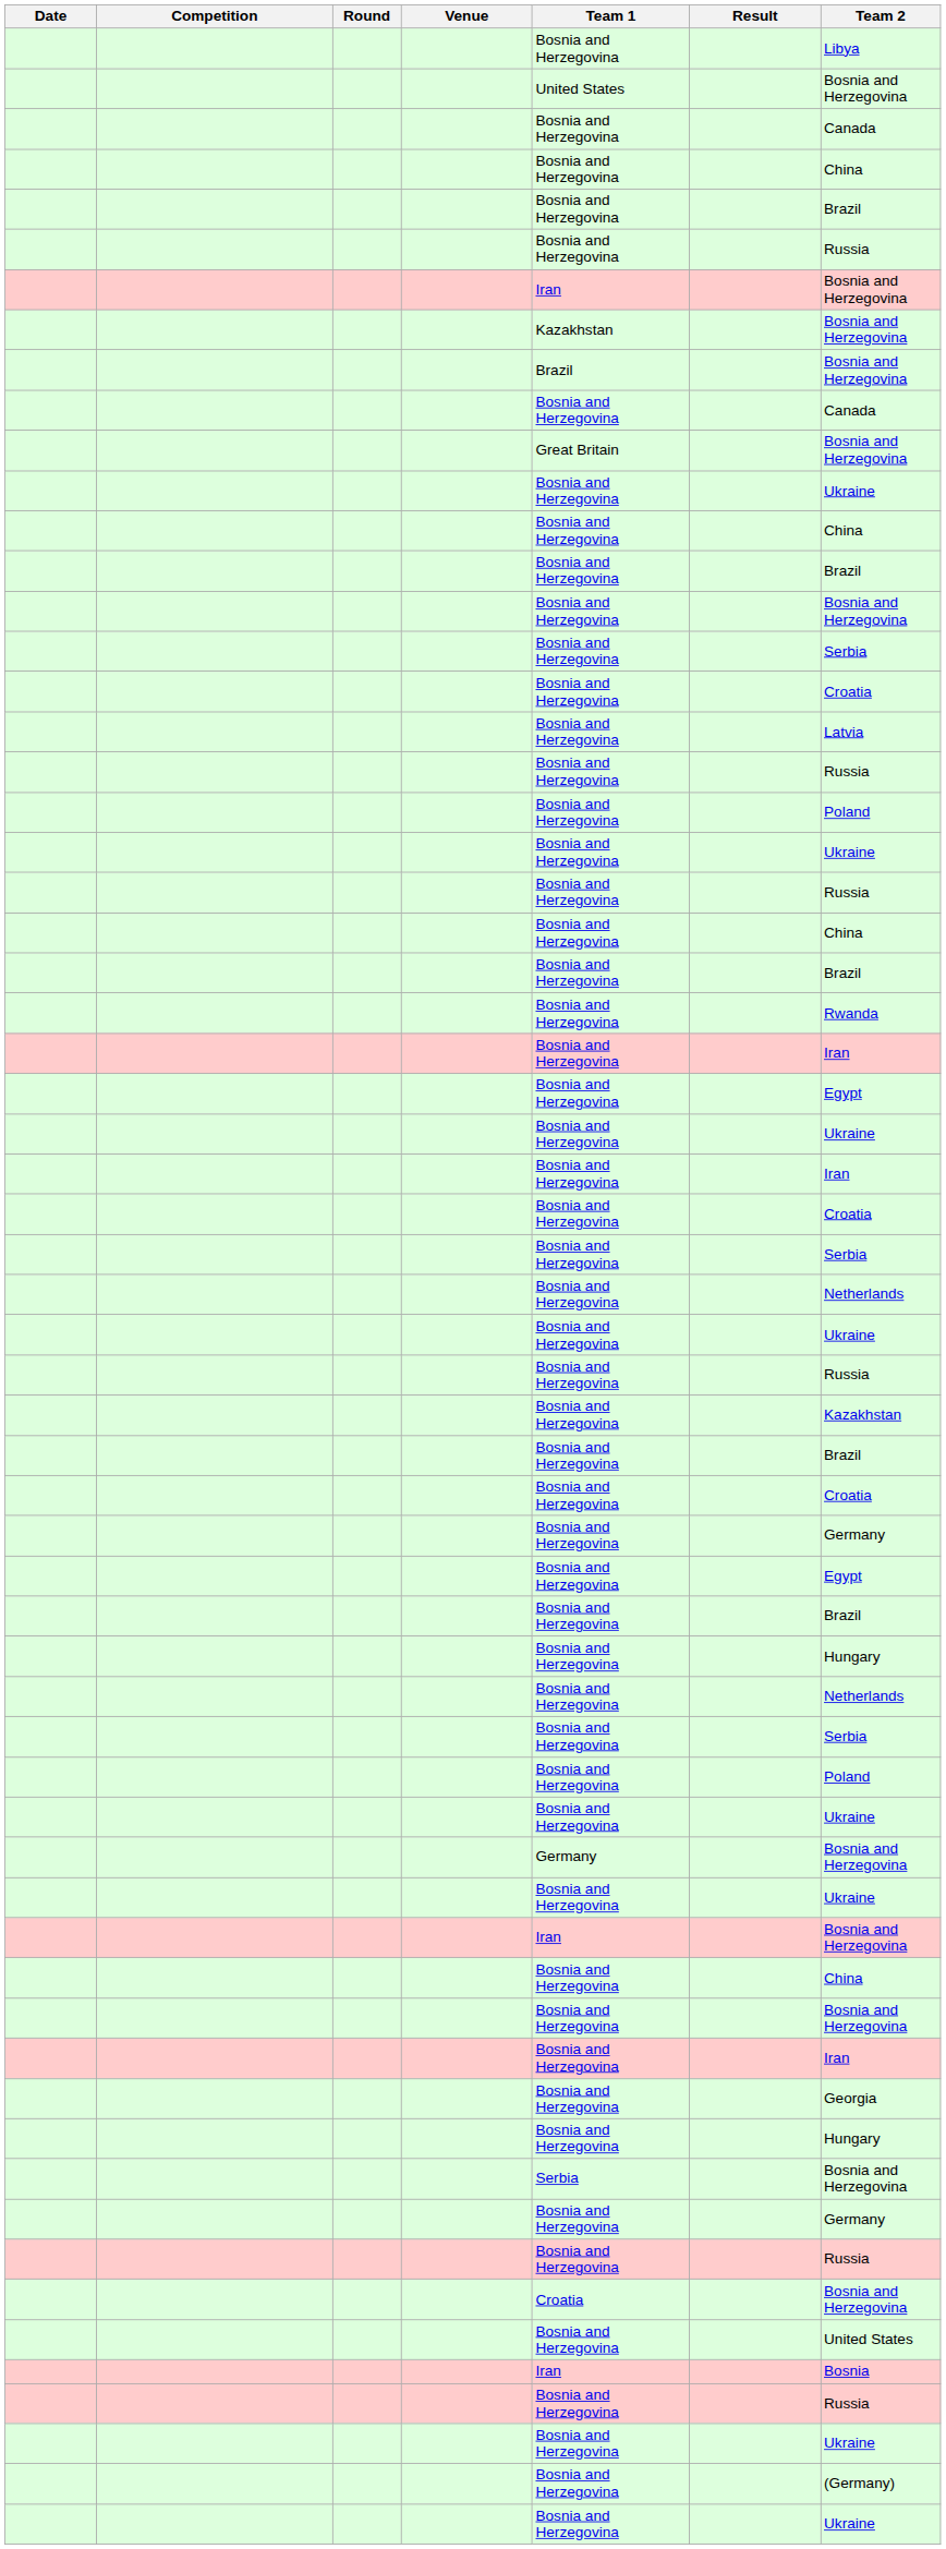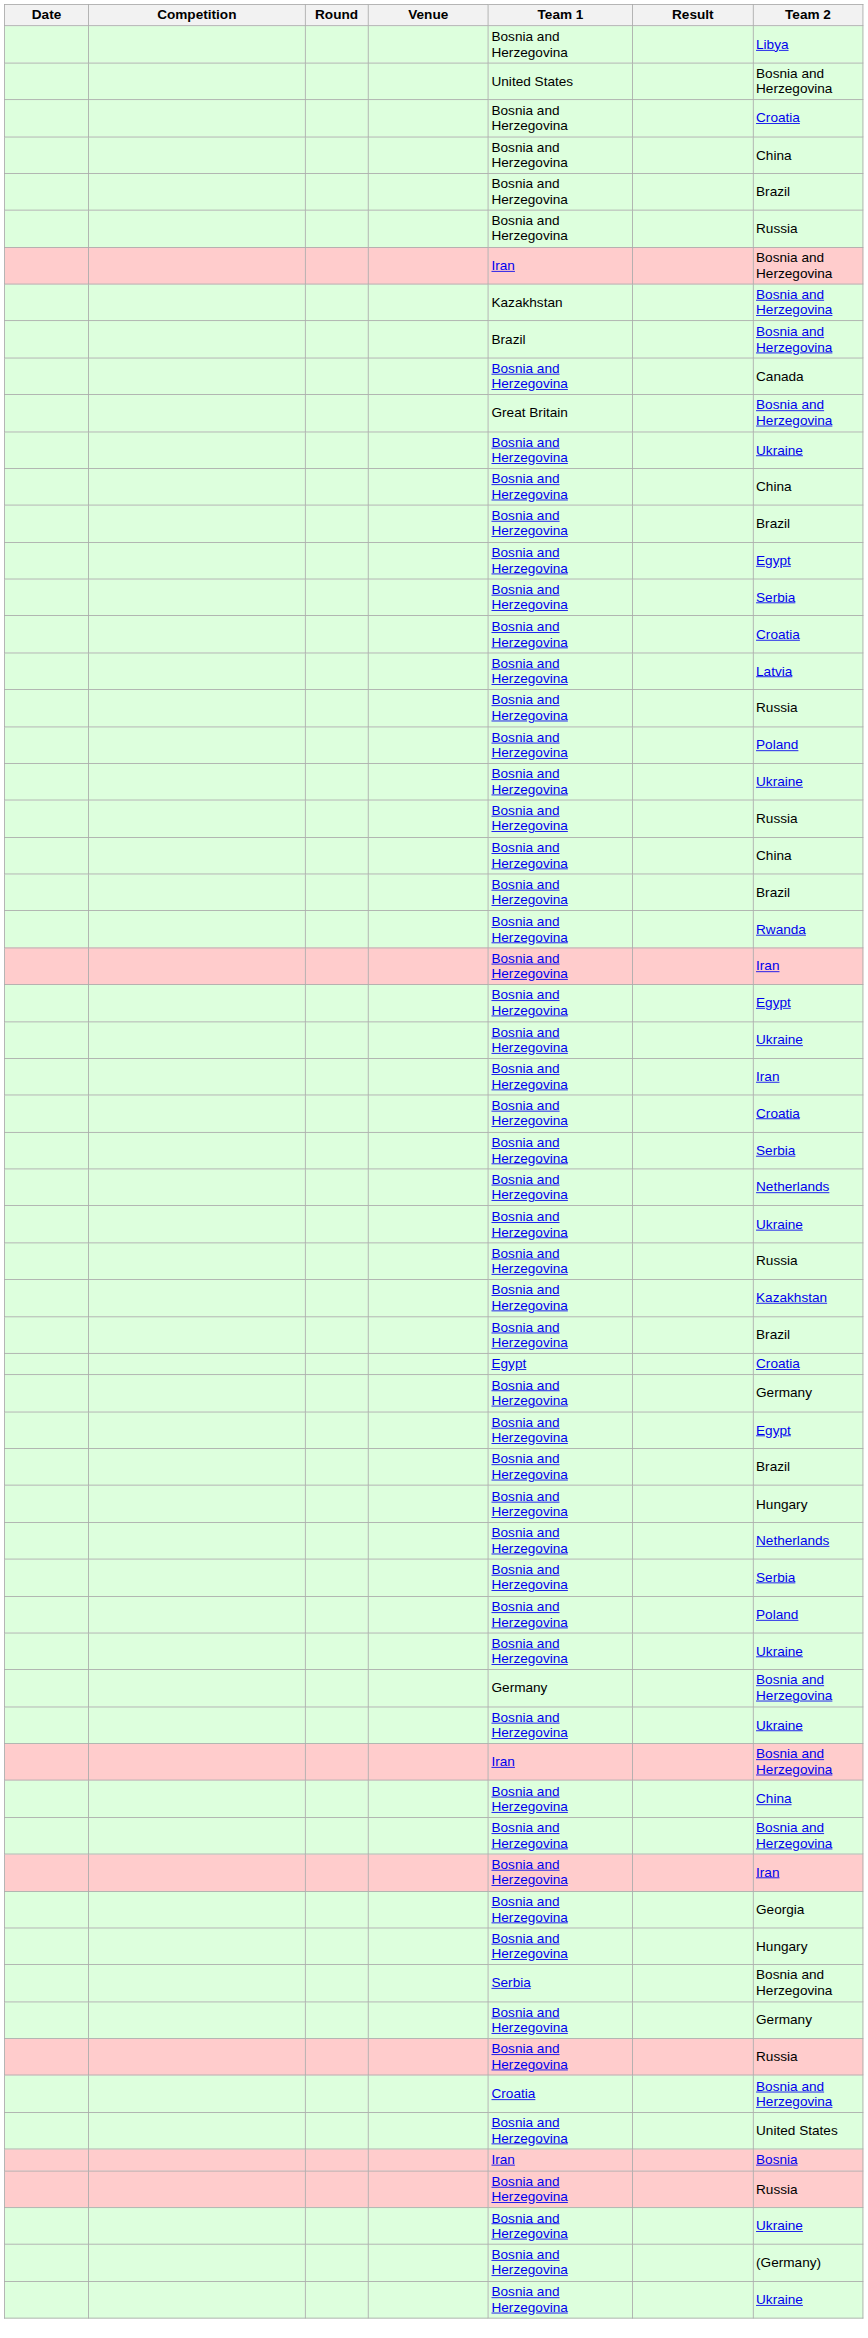row 4 | Team 2: Canada -> Croatia
row 16 | Team 2: Bosnia and Herzegovina -> Egypt
row 38 | Team 1: Bosnia and Herzegovina -> Egypt
